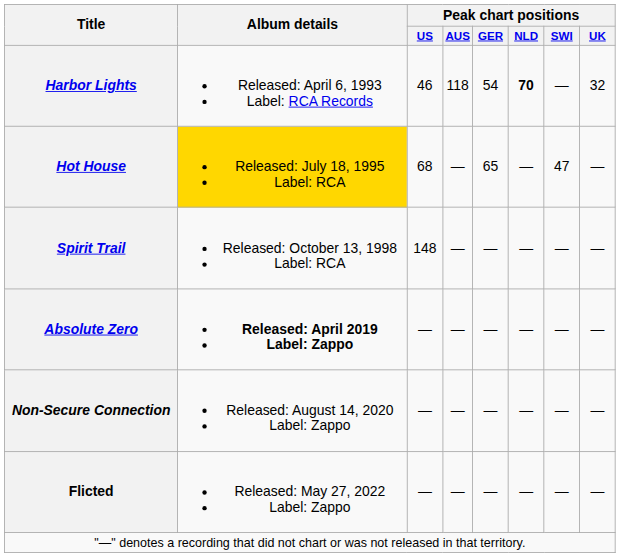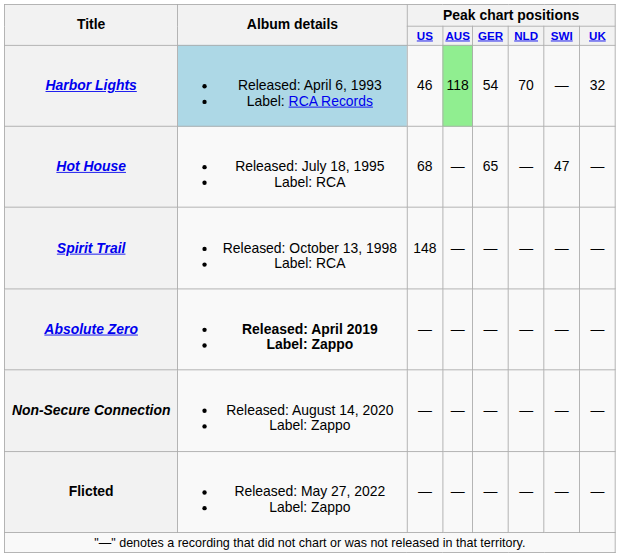Harbor Lights | Album details: no background -> lightblue background
Harbor Lights | Peak chart positions / AUS: no background -> lightgreen background
Harbor Lights | Peak chart positions / NLD: bold -> normal
Hot House | Album details: gold background -> no background
